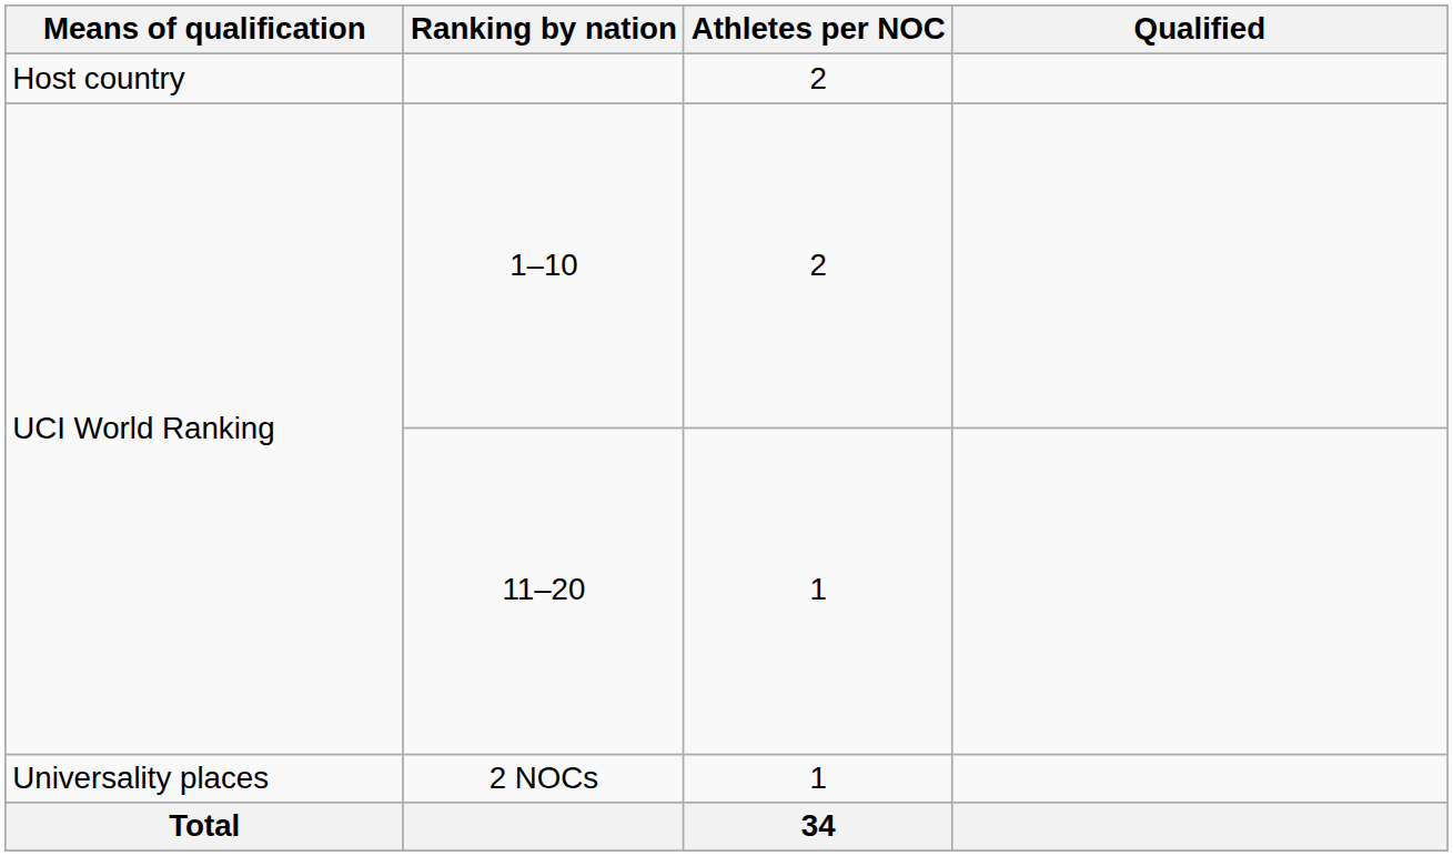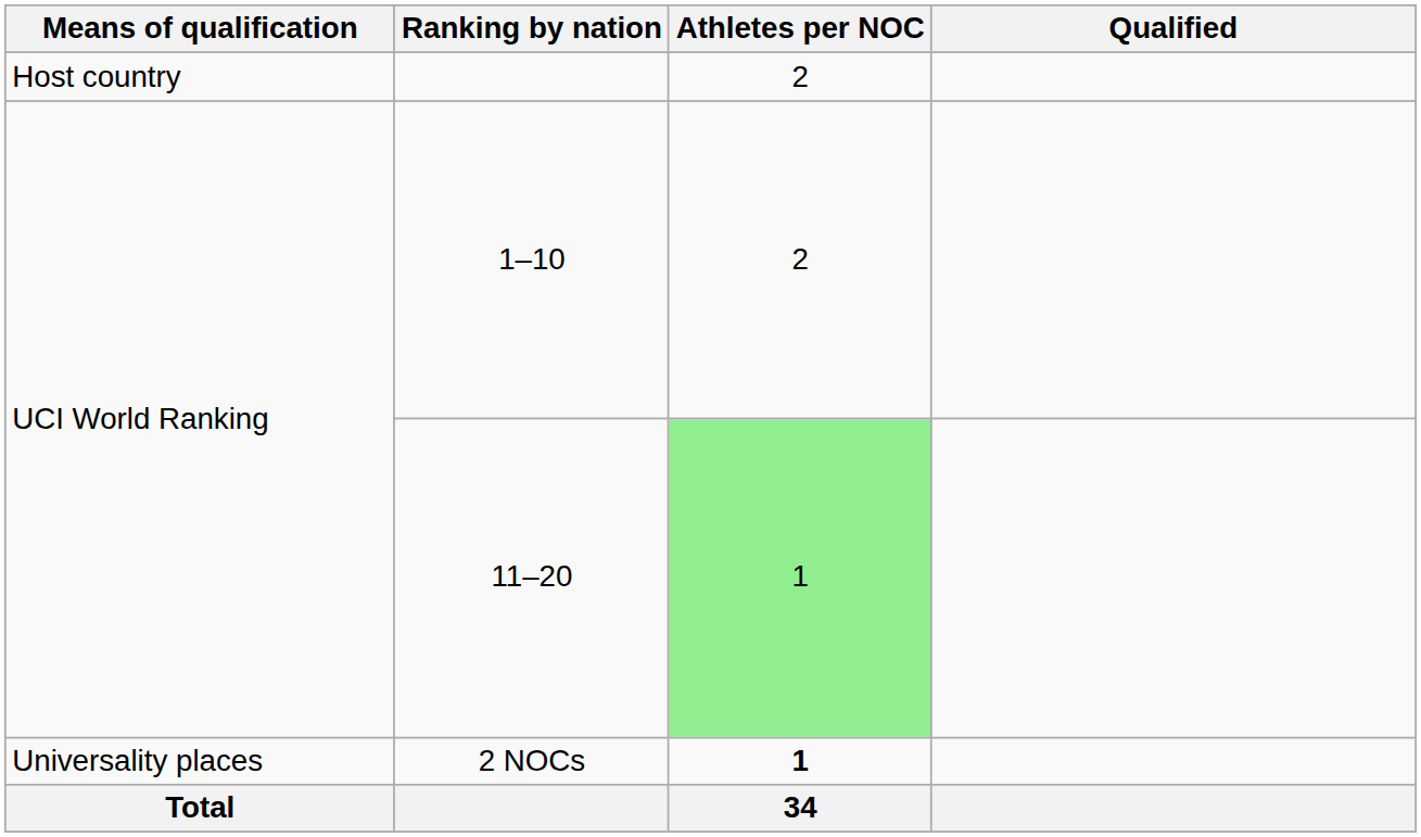11–20 | Athletes per NOC: no background -> lightgreen background
2 NOCs | Athletes per NOC: normal -> bold
